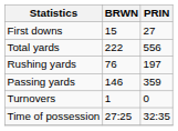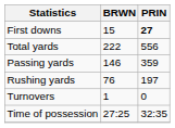First downs | PRIN: normal -> bold
rows swapped: Rushing yards <-> Passing yards
